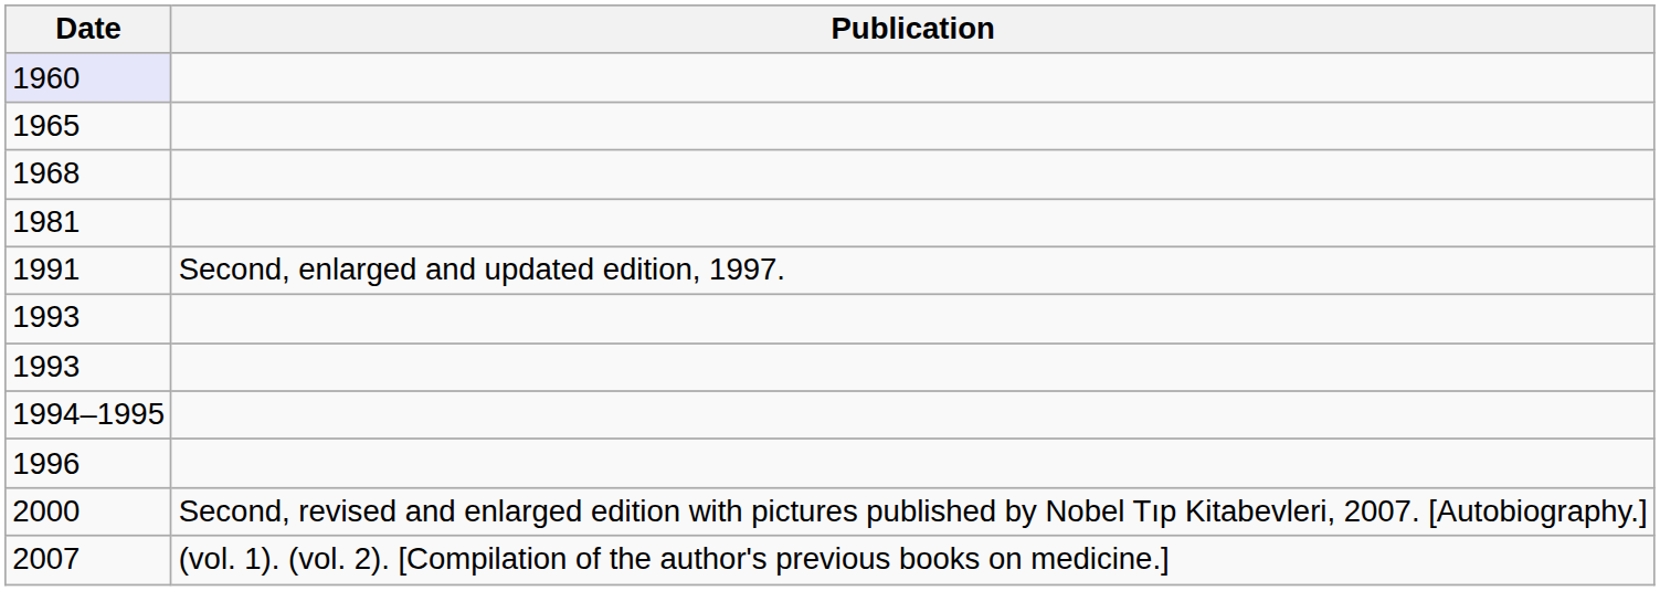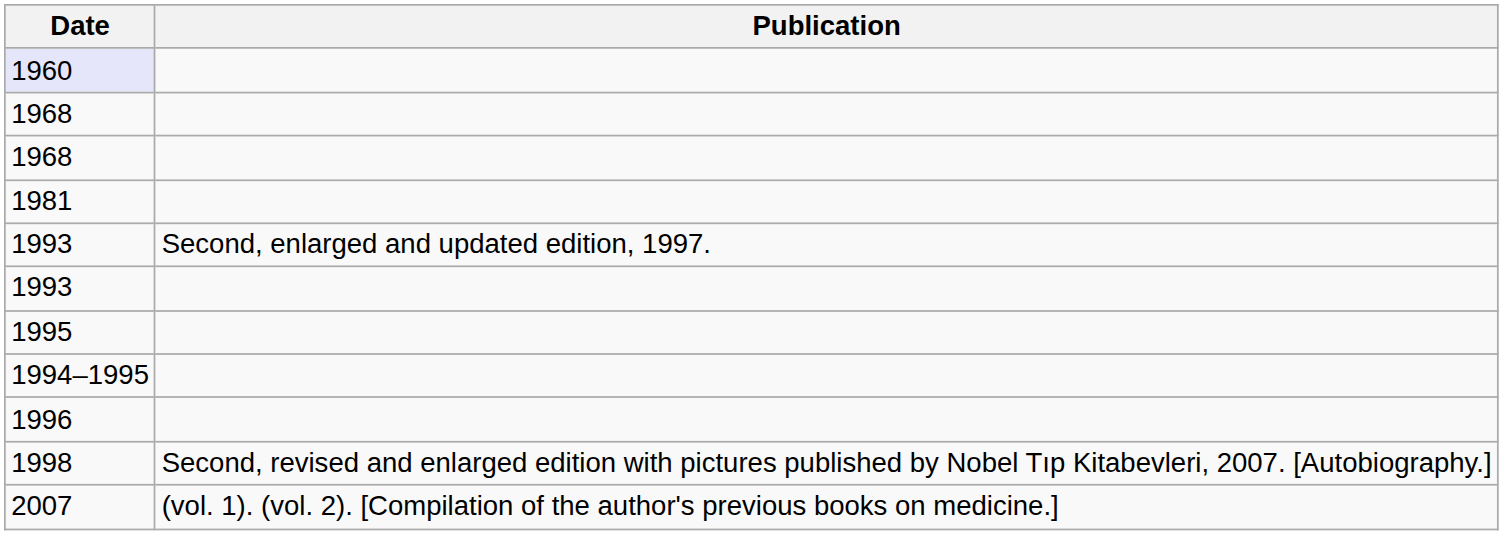row 3 | Date: 1965 -> 1968
row 6 | Date: 1991 -> 1993
row 8 | Date: 1993 -> 1995
row 11 | Date: 2000 -> 1998
